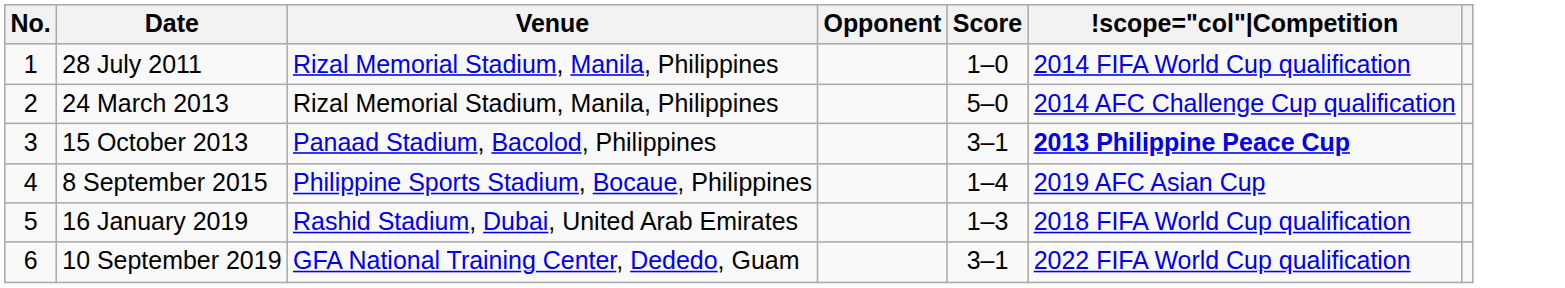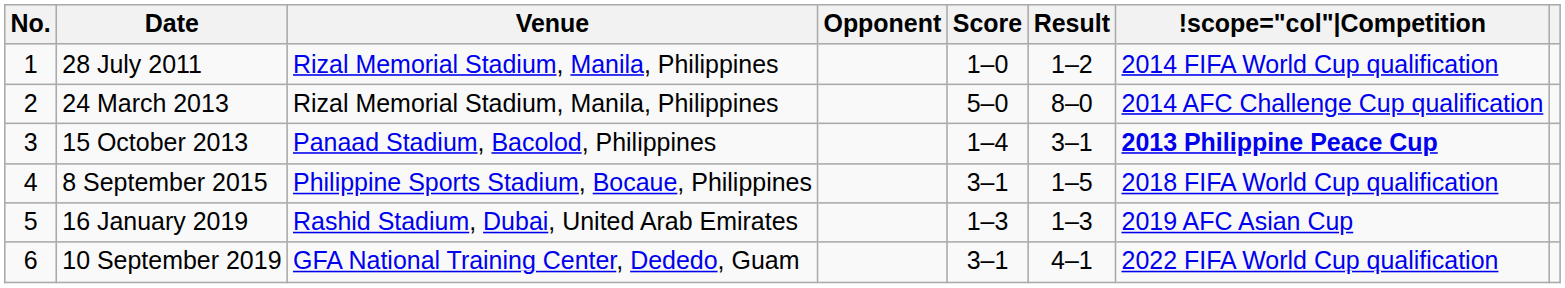+ column: Result | 1–2 | 8–0 | 3–1 | 1–5 | 1–3 | 4–1
15 October 2013 | Score: 3–1 -> 1–4
8 September 2015 | Score: 1–4 -> 3–1
8 September 2015 | !scope="col"|Competition: 2019 AFC Asian Cup -> 2018 FIFA World Cup qualification
16 January 2019 | !scope="col"|Competition: 2018 FIFA World Cup qualification -> 2019 AFC Asian Cup
